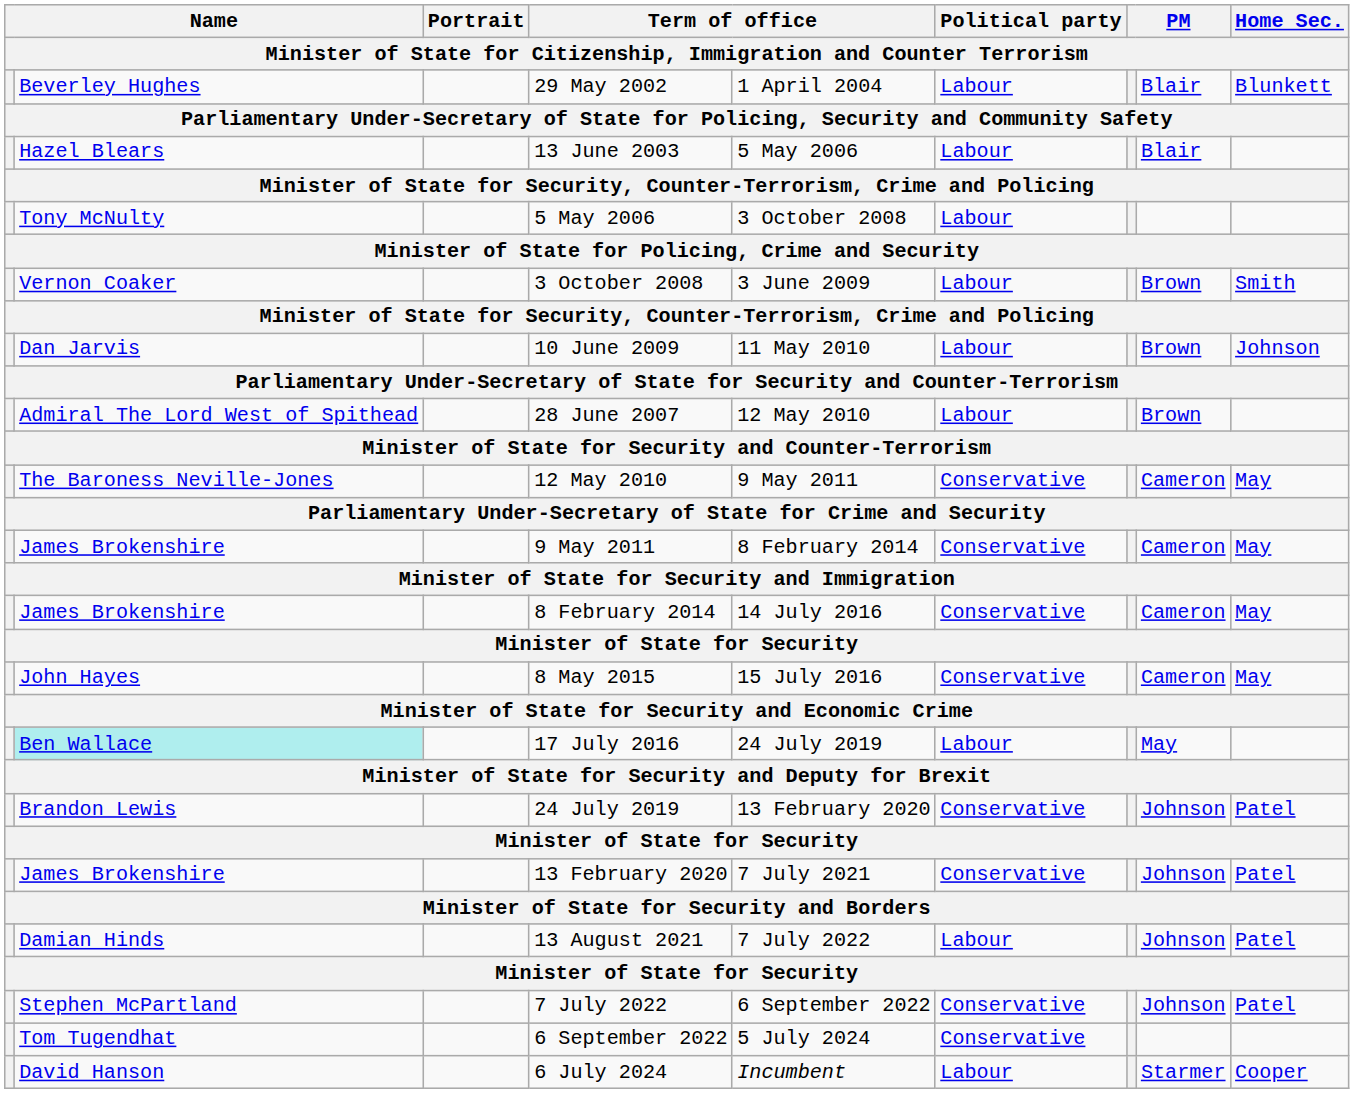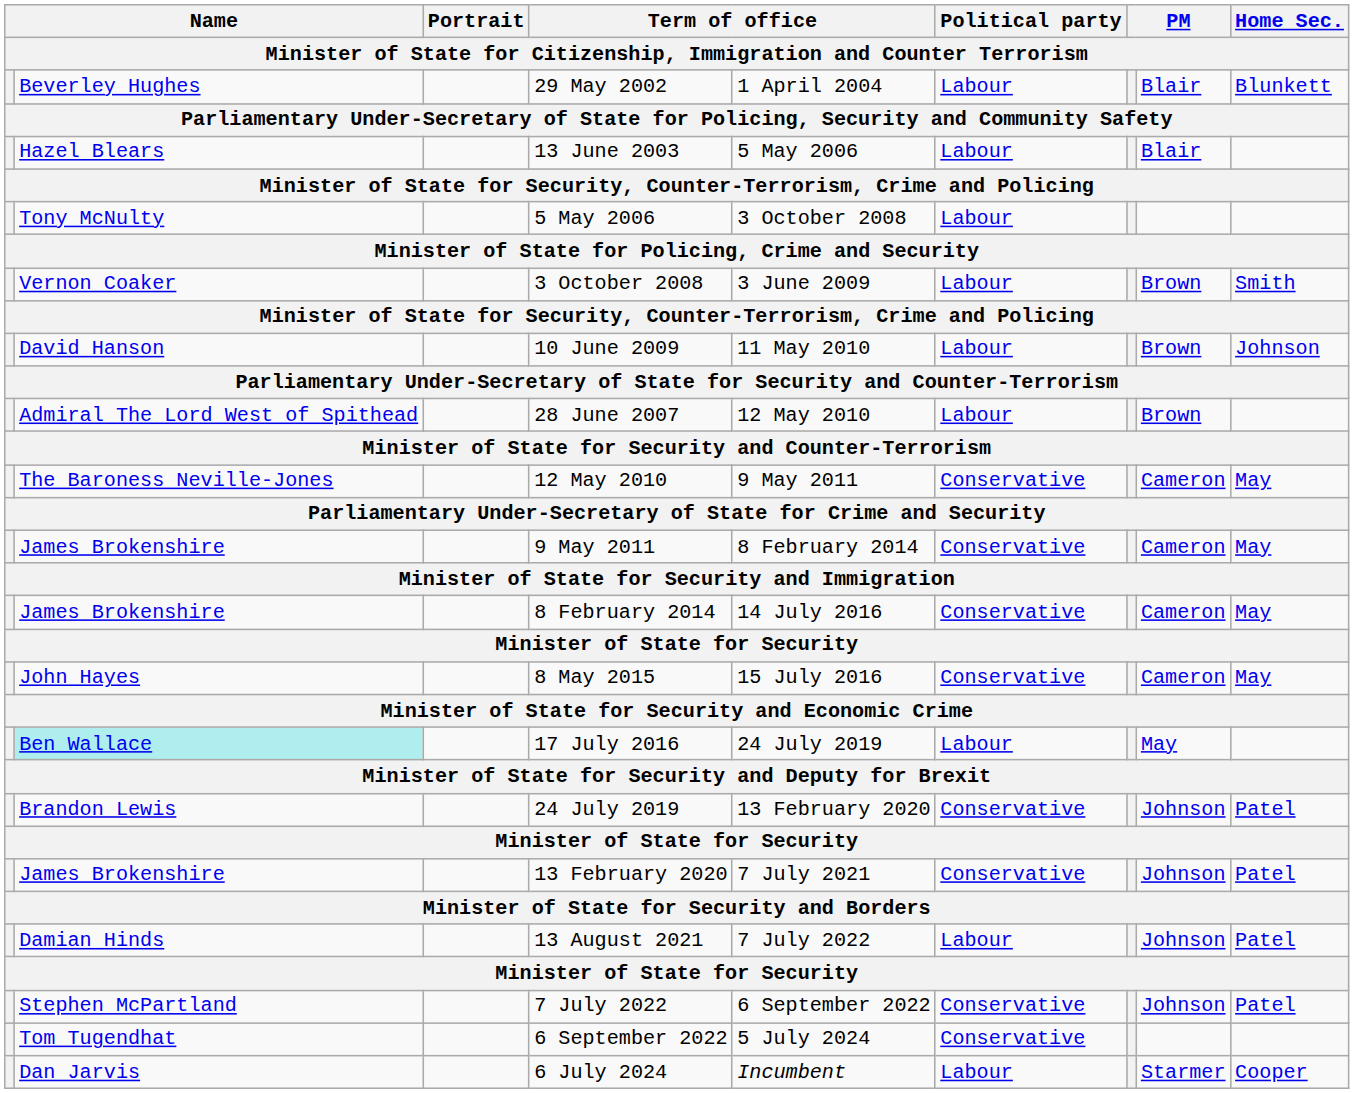10 June 2009 | column 2: Dan Jarvis -> David Hanson
6 July 2024 | column 2: David Hanson -> Dan Jarvis
